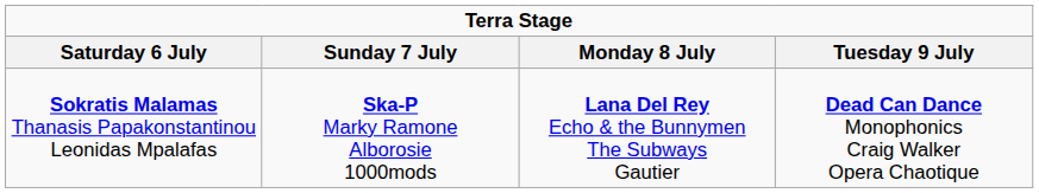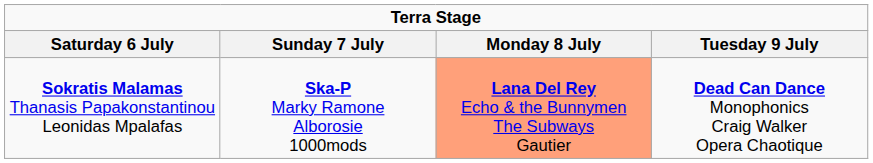Sokratis Malamas Thanasis Papakonstantinou Leonidas Mpalafas | Monday 8 July: no background -> lightsalmon background
